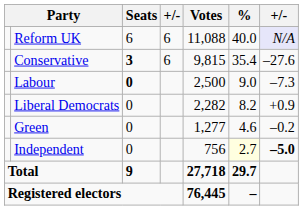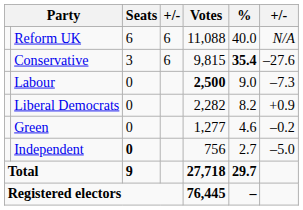Reform UK | column 7: lavender background -> no background
Conservative | Seats: bold -> normal
Conservative | %: normal -> bold
Labour | Seats: bold -> normal
Labour | Votes: normal -> bold
Independent | Seats: normal -> bold
Independent | %: lightyellow background -> no background
Independent | column 7: bold -> normal
